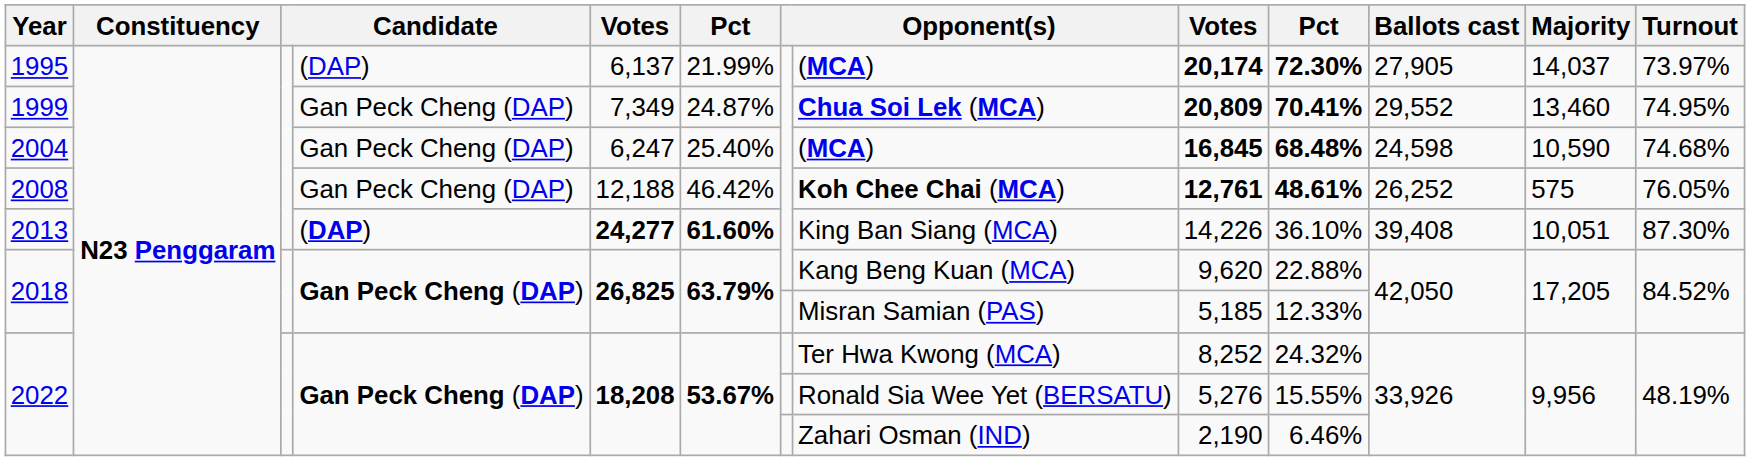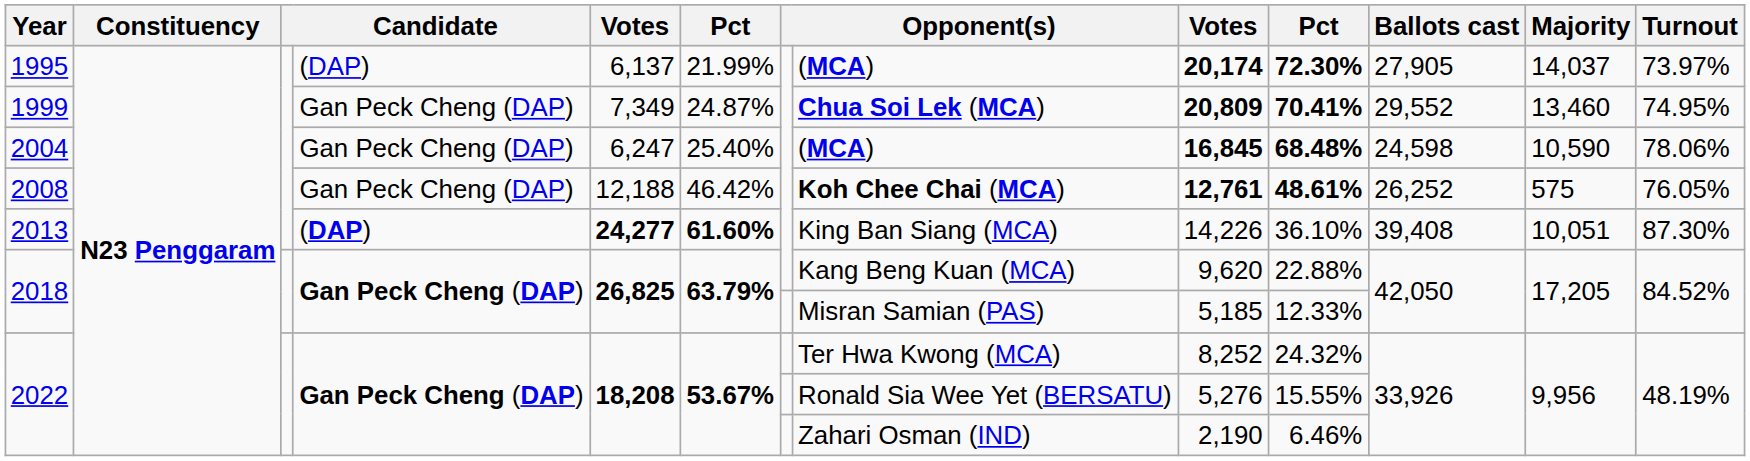2004 | Turnout: 74.68% -> 78.06%
